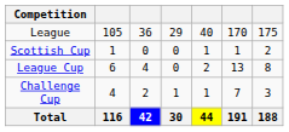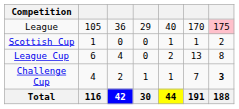League | column 7: no background -> pink background
Challenge Cup | column 7: normal -> bold
